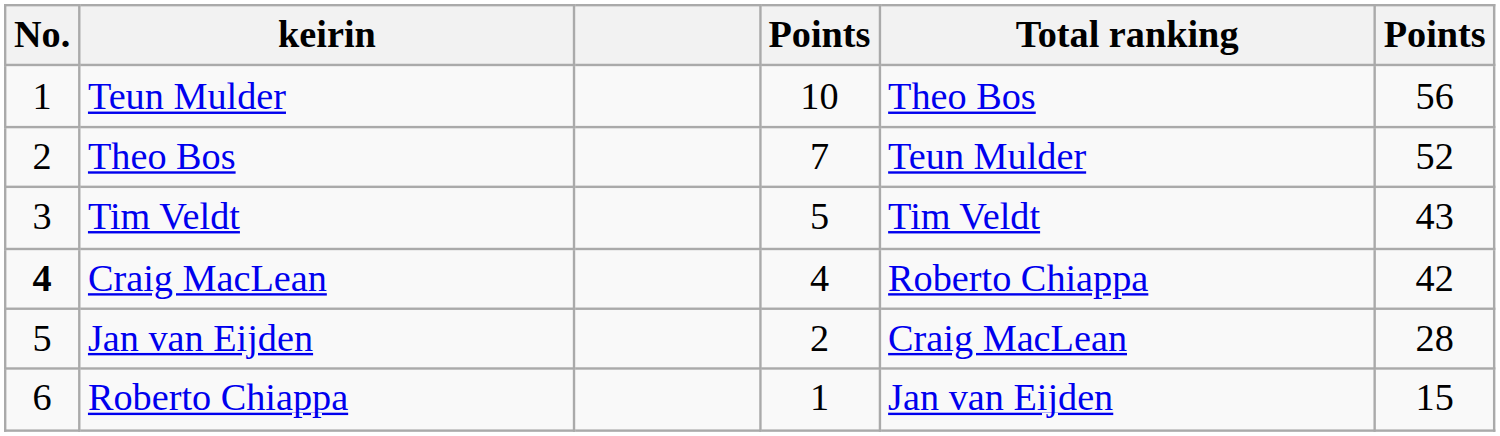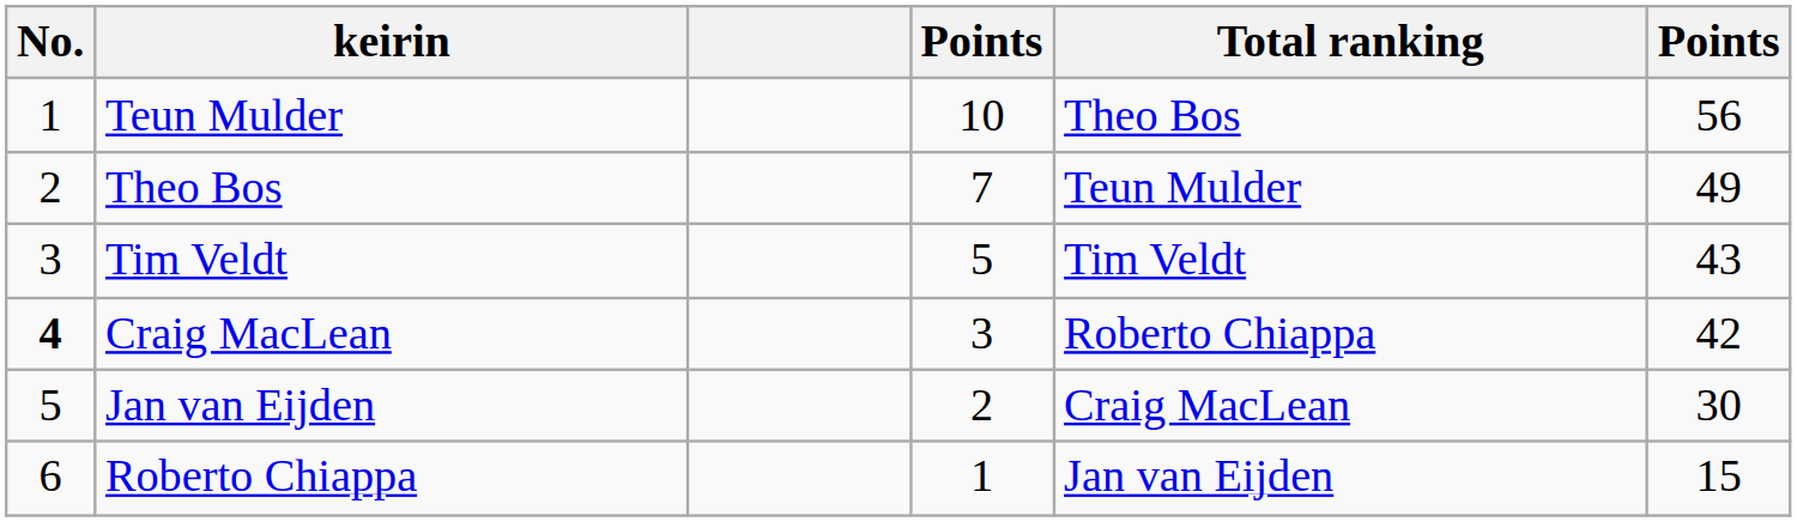row 3 | column 6: 52 -> 49
row 5 | column 4: 4 -> 3
row 6 | column 6: 28 -> 30
